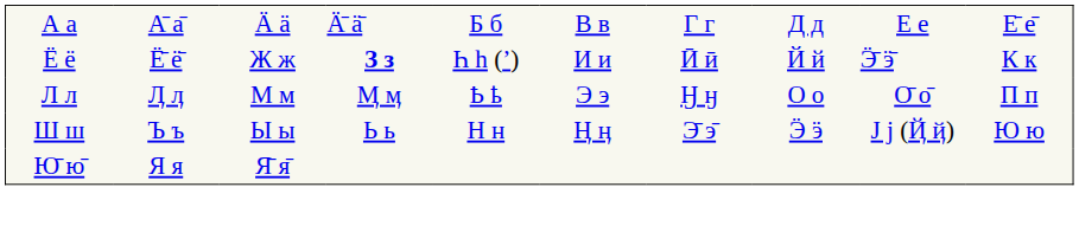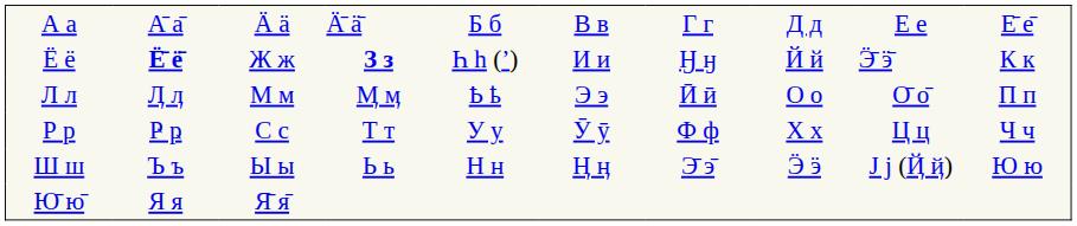Ё ё | column 2: normal -> bold
Ё ё | column 7: Ӣ ӣ -> Ӈ ӈ
Л л | column 7: Ӈ ӈ -> Ӣ ӣ
+ row: Р р | Ҏ ҏ | С с | Т т | У у | Ӯ ӯ | Ф ф | Х х | Ц ц | Ч ч
